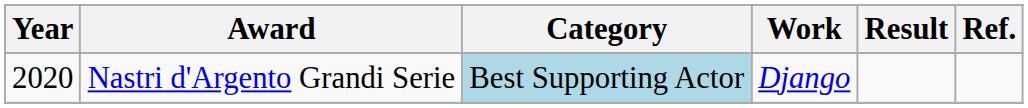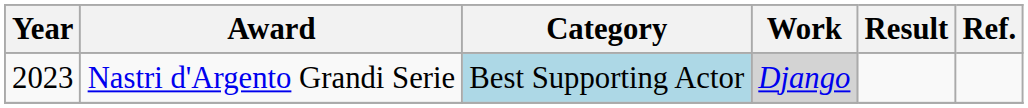Nastri d'Argento Grandi Serie | Year: 2020 -> 2023
Nastri d'Argento Grandi Serie | Work: no background -> lightgrey background
